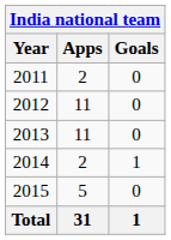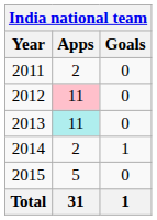2012 | Apps: no background -> pink background
2013 | Apps: no background -> paleturquoise background
